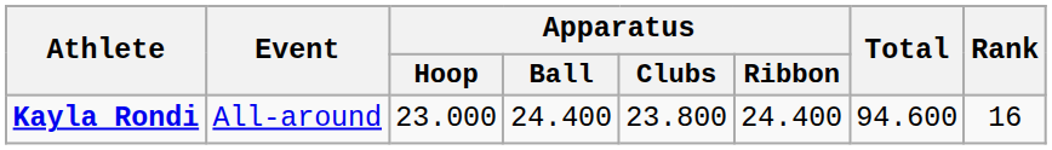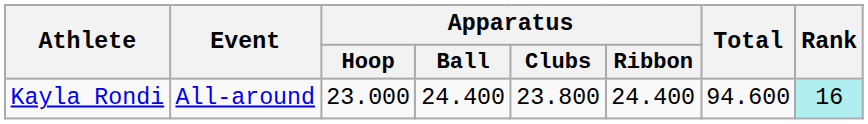row 3 | Athlete: bold -> normal
row 3 | Rank: no background -> paleturquoise background
